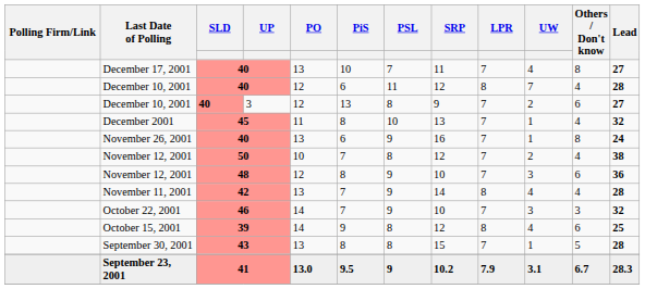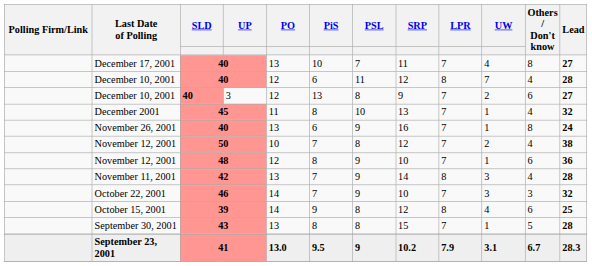November 12, 2001 / 48 | UW: 3 -> 1
November 11, 2001 | UW: 4 -> 3
